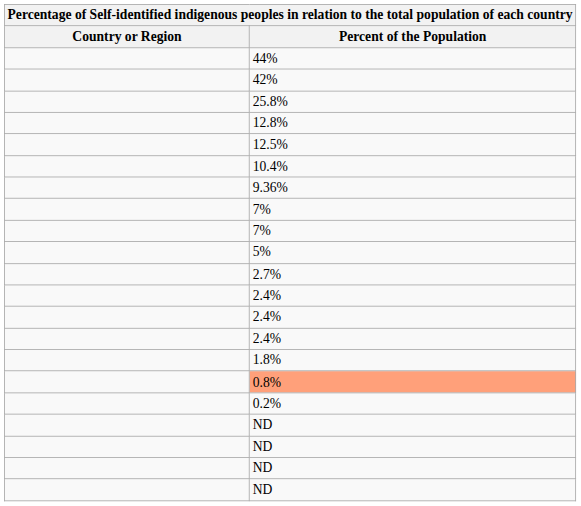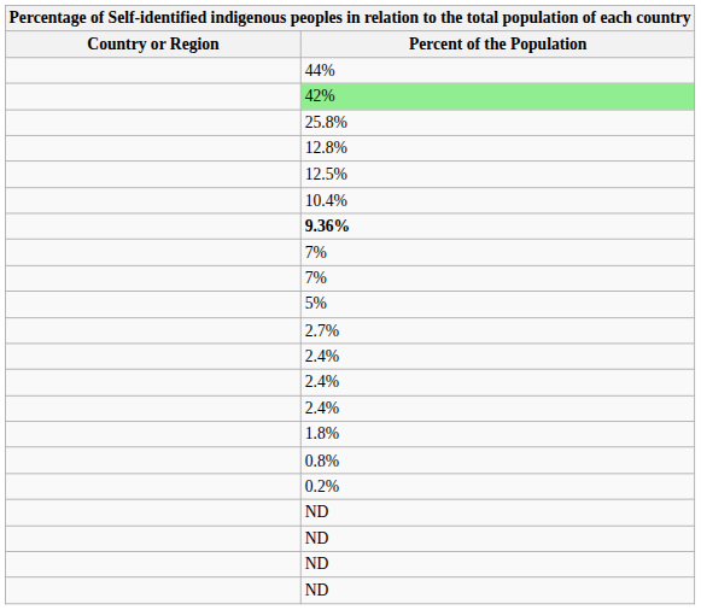42% | Percent of the Population: no background -> lightgreen background
9.36% | Percent of the Population: normal -> bold
0.8% | Percent of the Population: lightsalmon background -> no background
